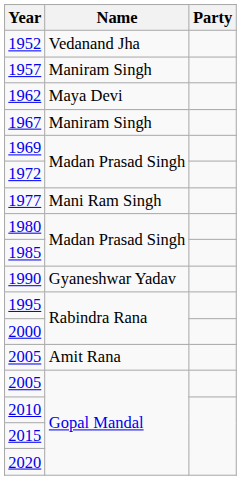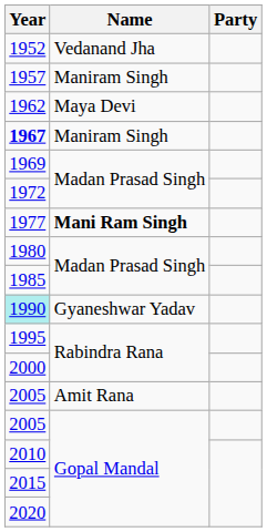1967 | Year: normal -> bold
1977 | Name: normal -> bold
1990 | Year: no background -> paleturquoise background
